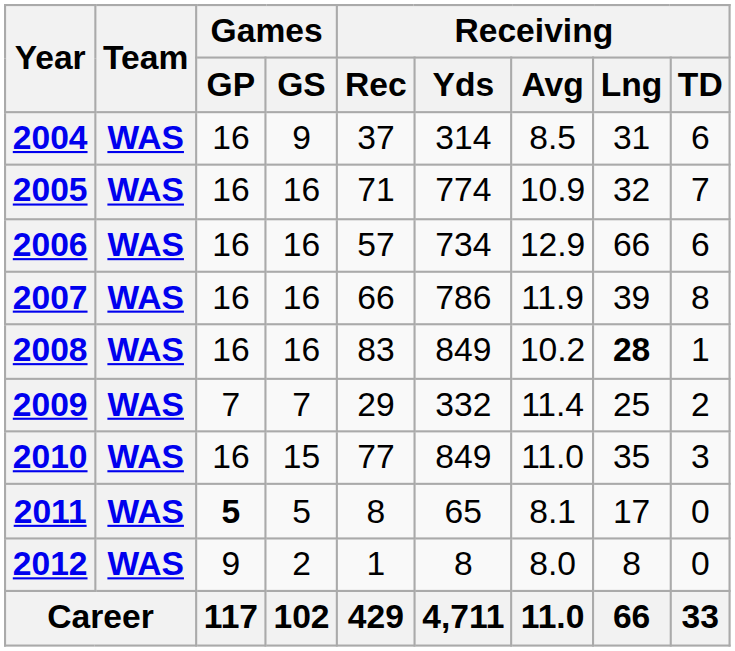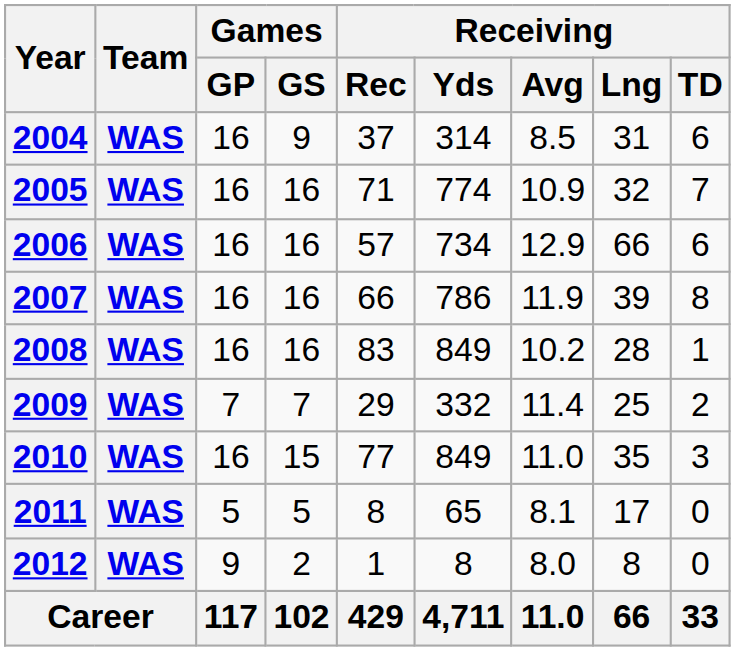2008 | Receiving / Lng: bold -> normal
2011 | Games / GP: bold -> normal
